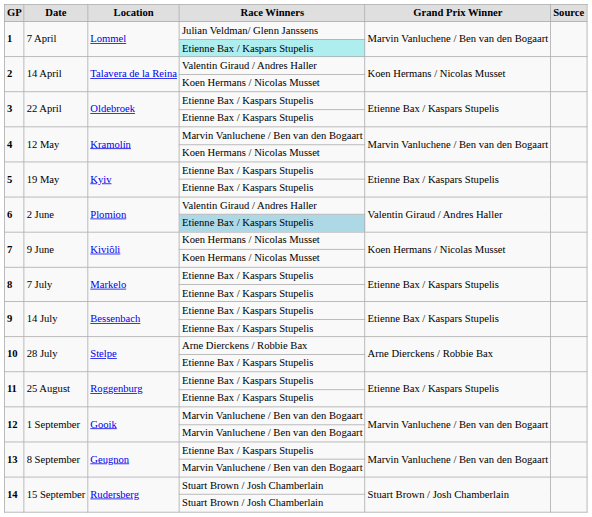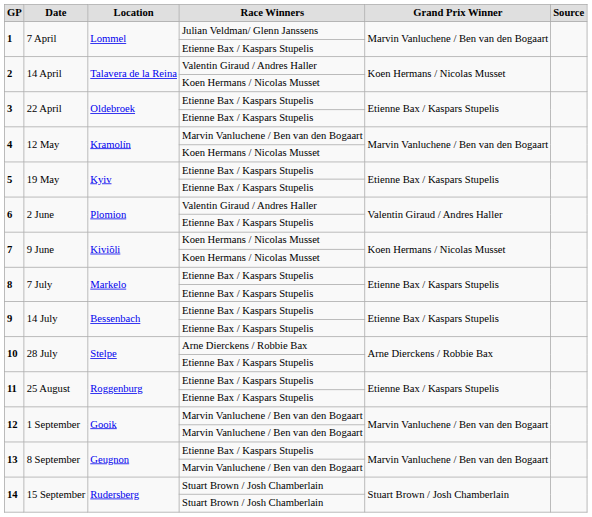1 / Etienne Bax / Kaspars Stupelis | Race Winners: paleturquoise background -> no background
6 / Etienne Bax / Kaspars Stupelis | Race Winners: lightblue background -> no background
